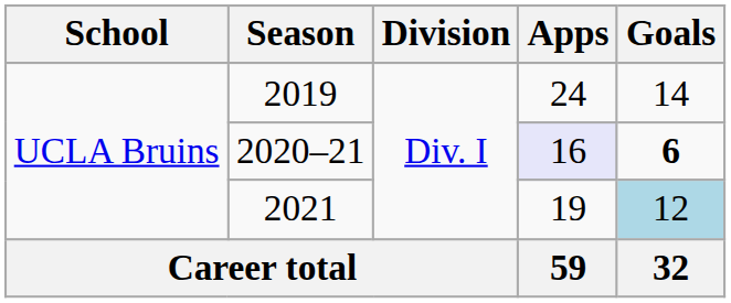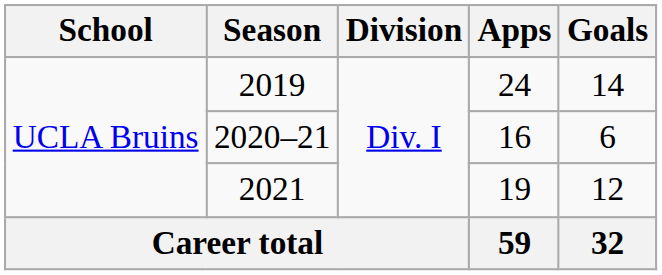2020–21 | Apps: lavender background -> no background
2020–21 | Goals: bold -> normal
2021 | Goals: lightblue background -> no background
